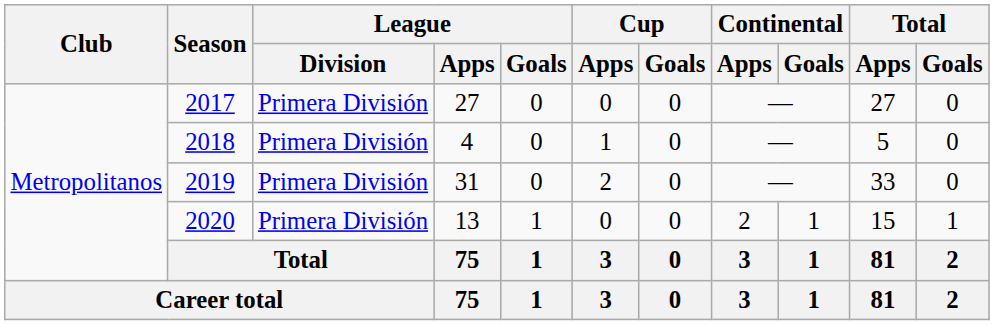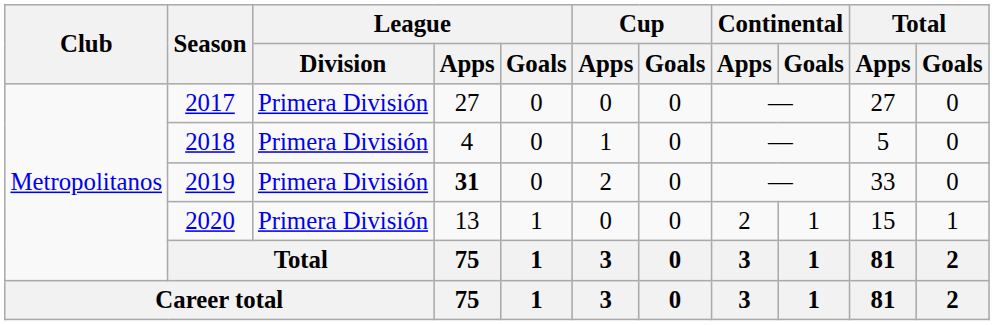2019 | League / Apps: normal -> bold
